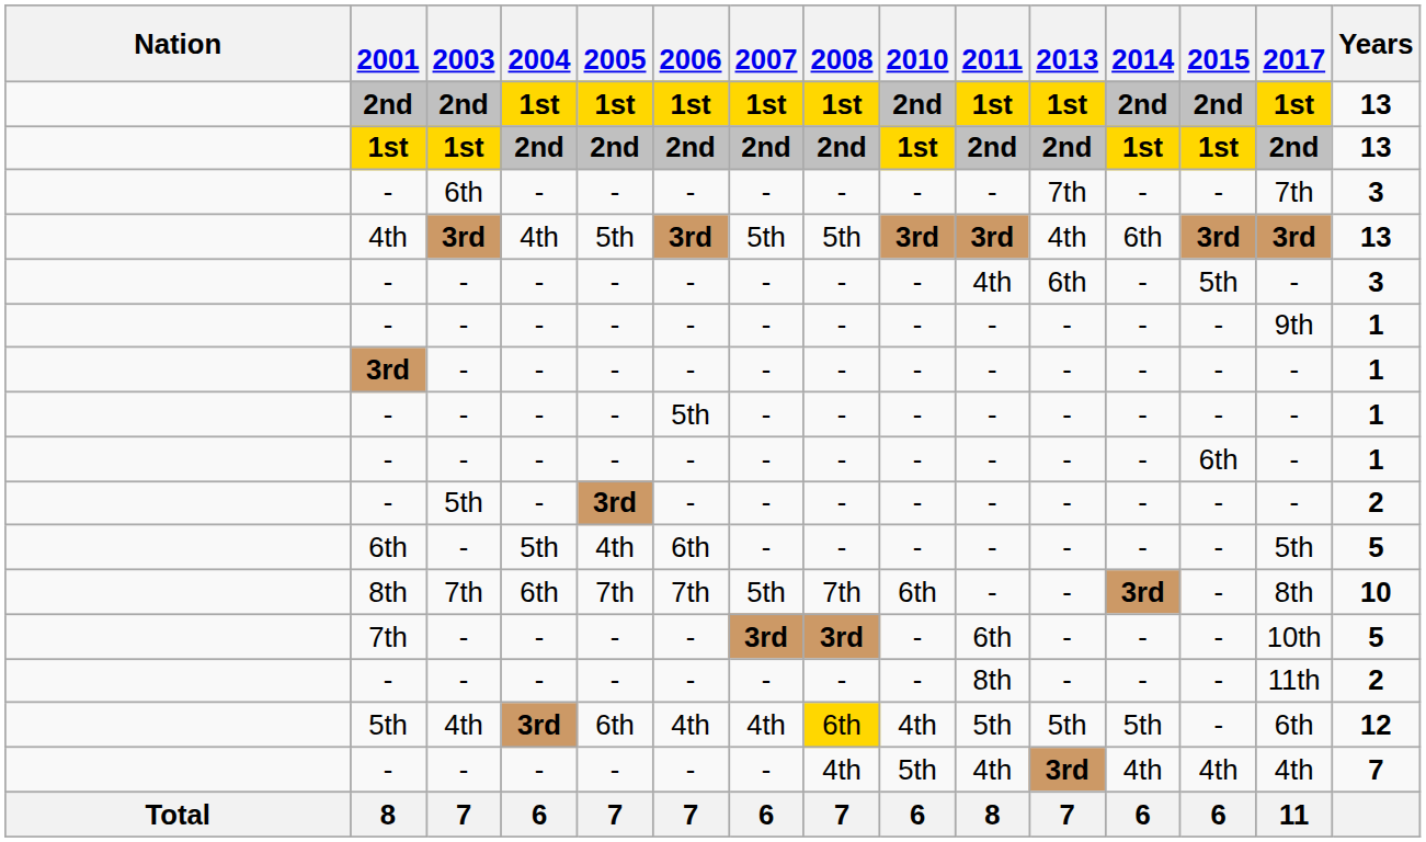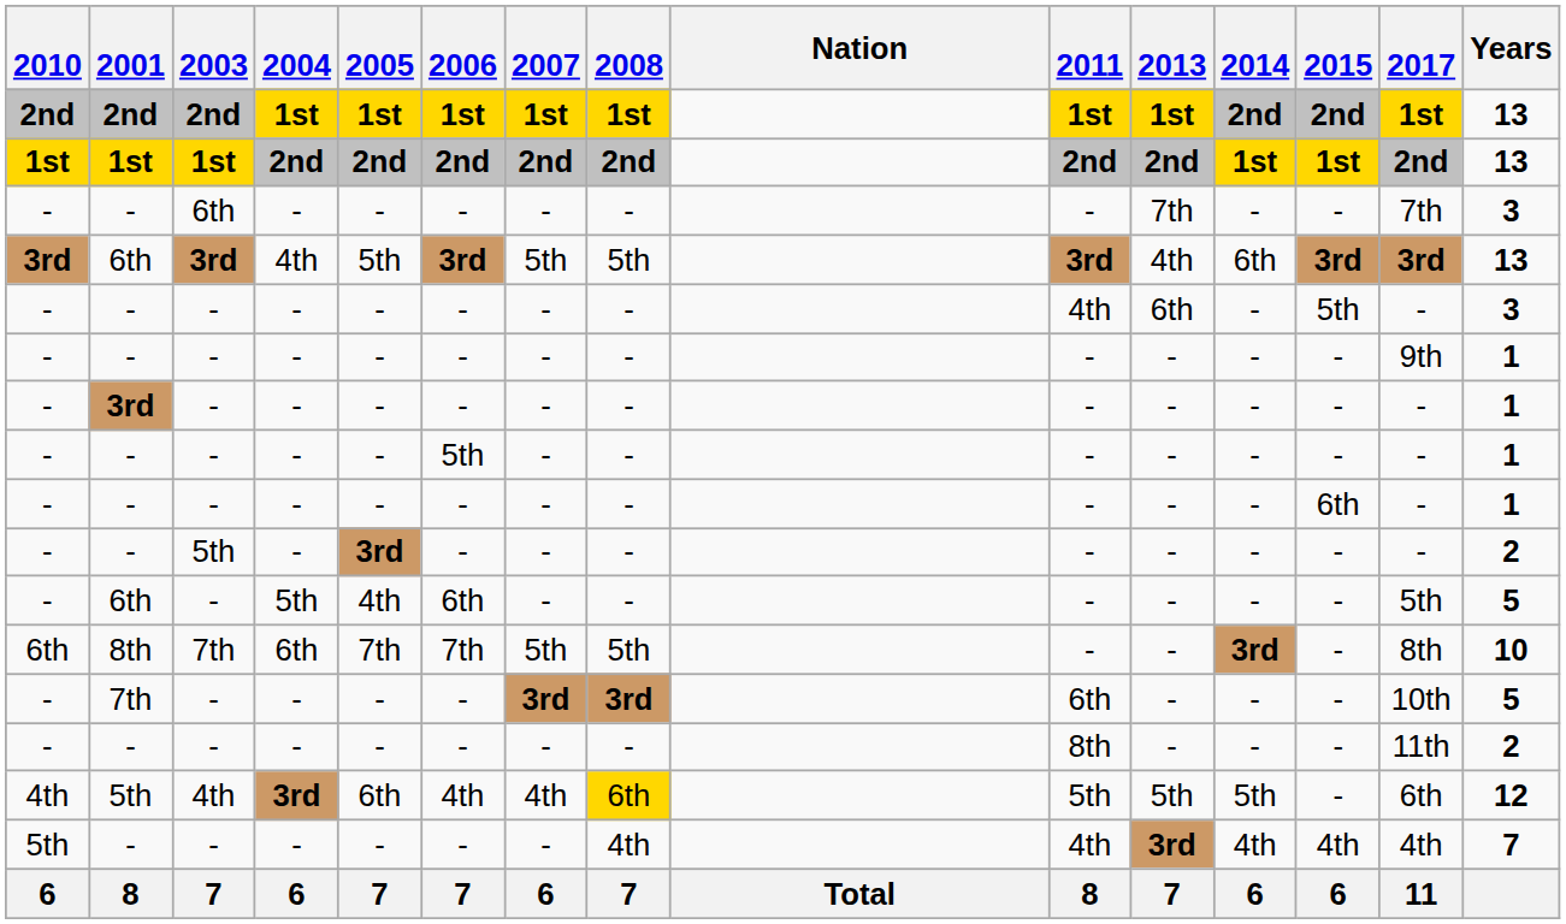columns swapped: Nation <-> 2010
row 5 | 2001: 4th -> 6th
row 13 | 2008: 7th -> 5th
